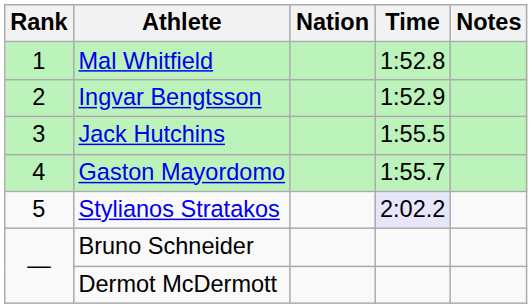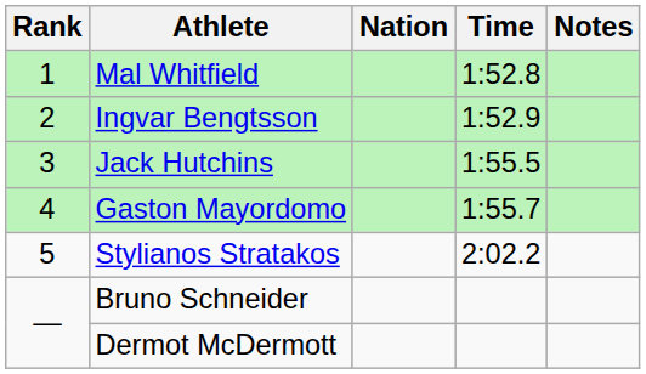Stylianos Stratakos | Time: lavender background -> no background
